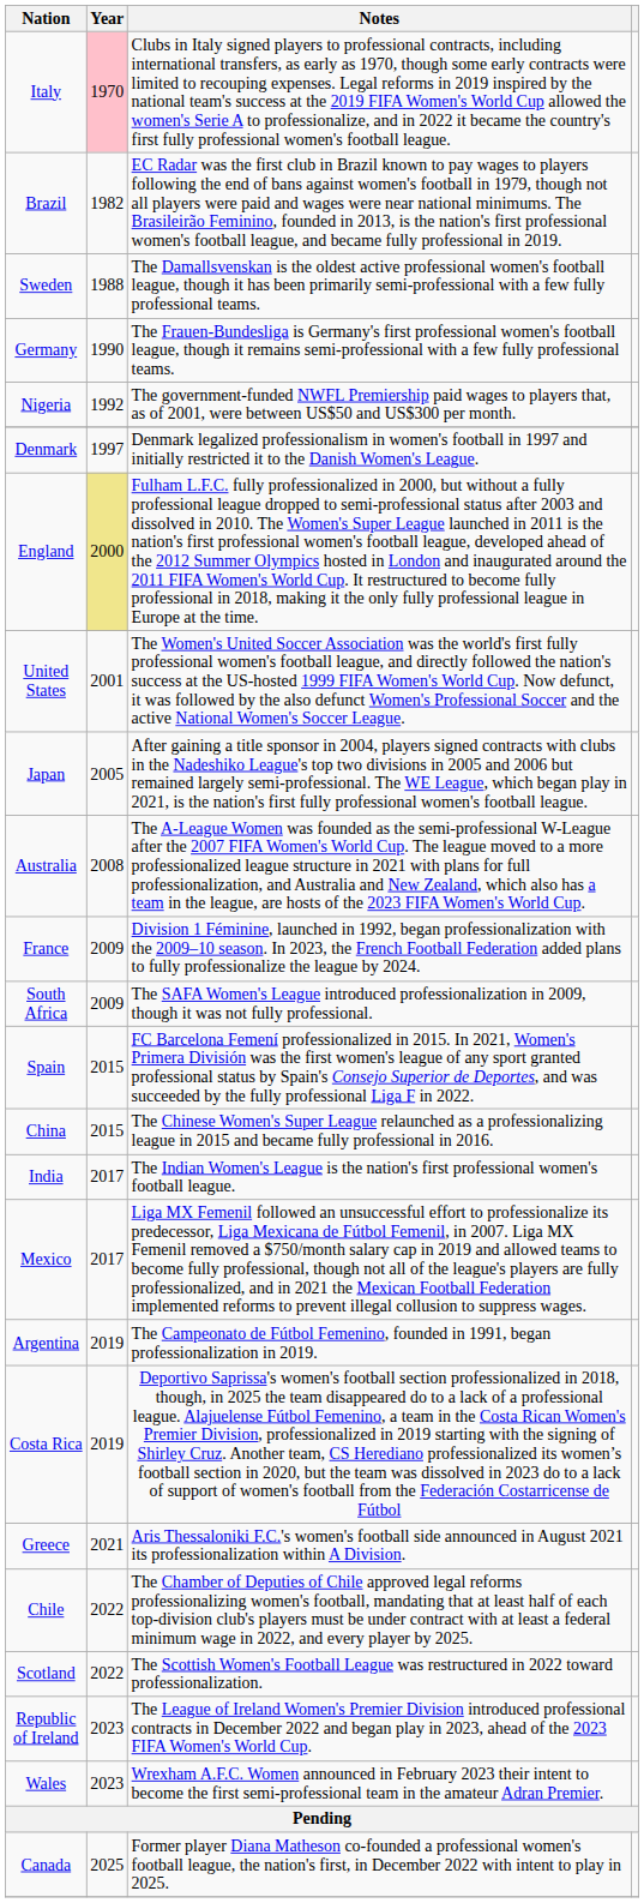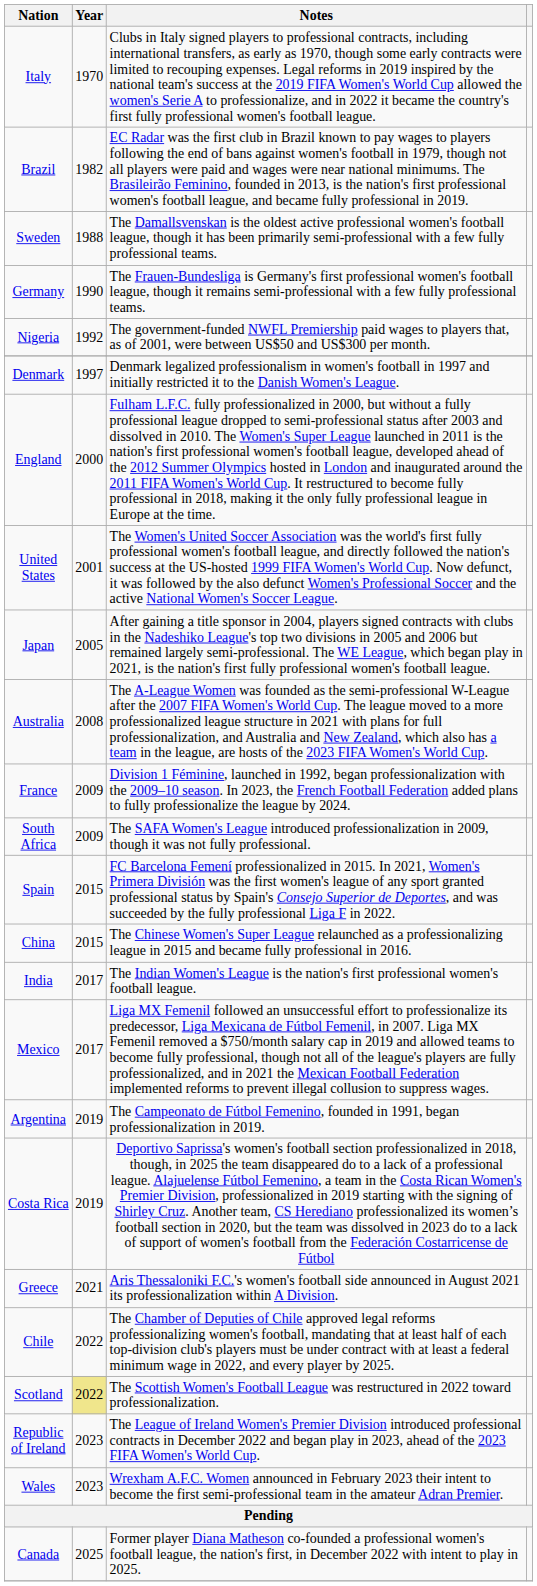Italy | Year: pink background -> no background
England | Year: khaki background -> no background
Scotland | Year: no background -> khaki background
